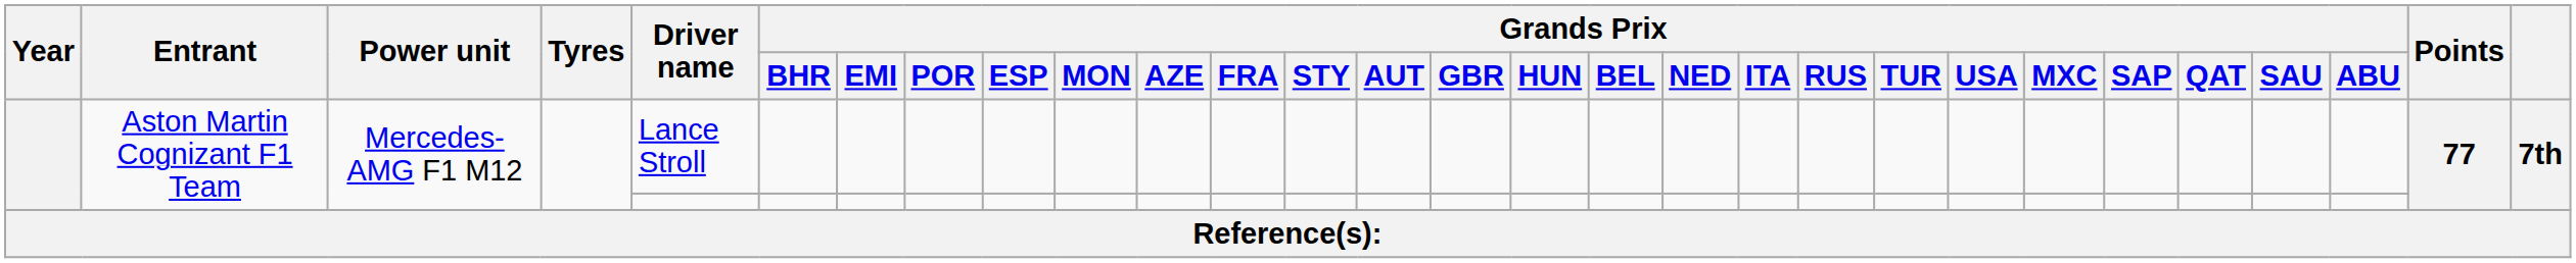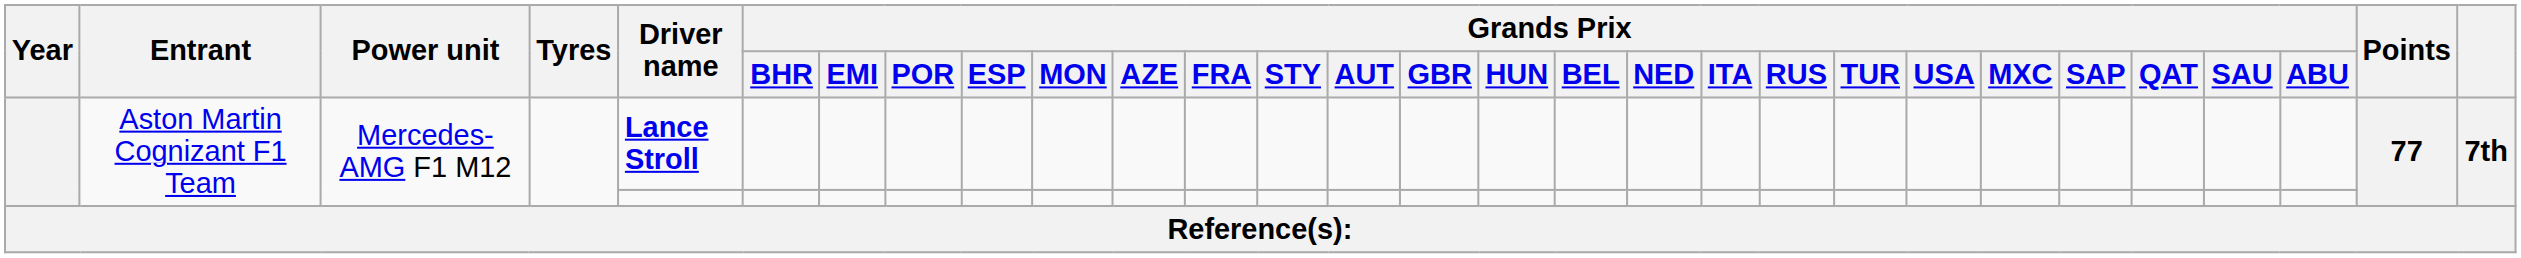row 3 | Driver name: normal -> bold
